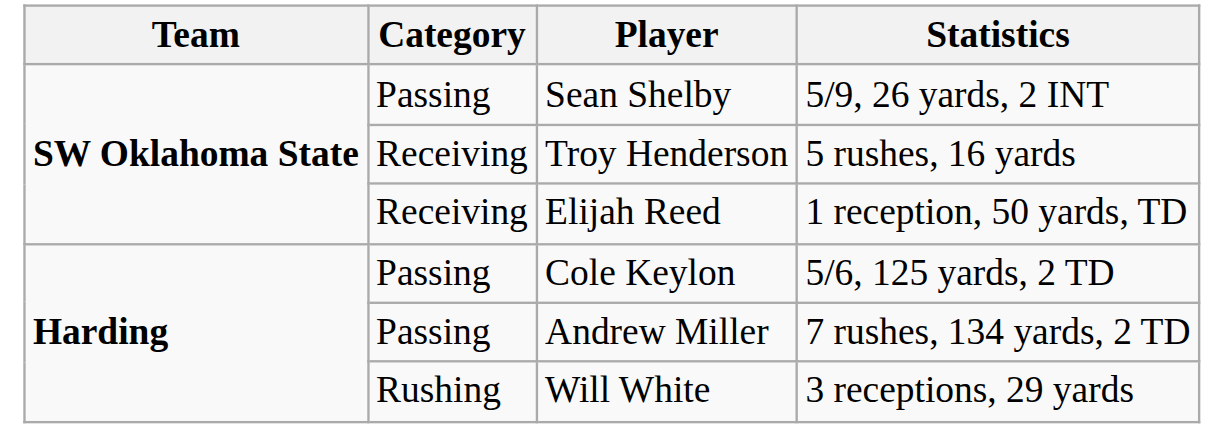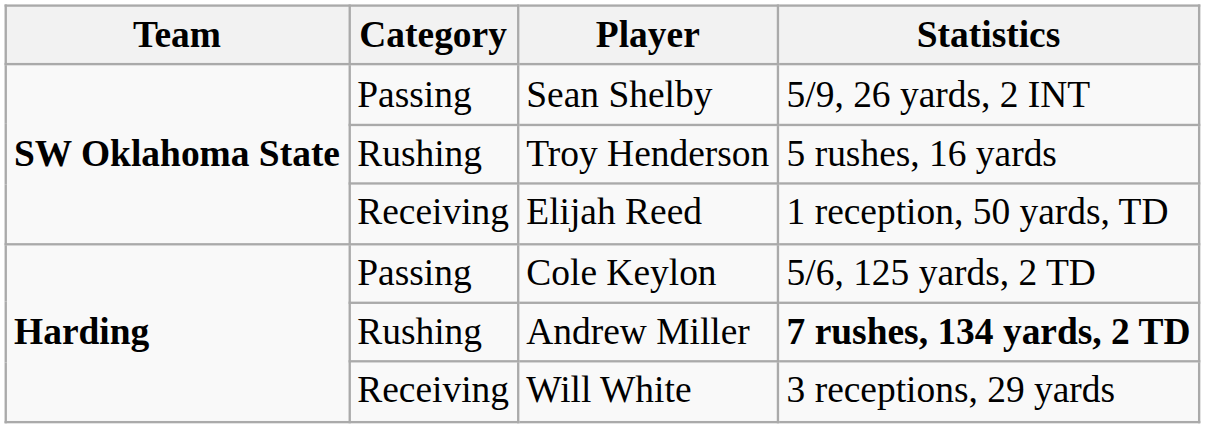Troy Henderson | Category: Receiving -> Rushing
Andrew Miller | Category: Passing -> Rushing
Andrew Miller | Statistics: normal -> bold
Will White | Category: Rushing -> Receiving
